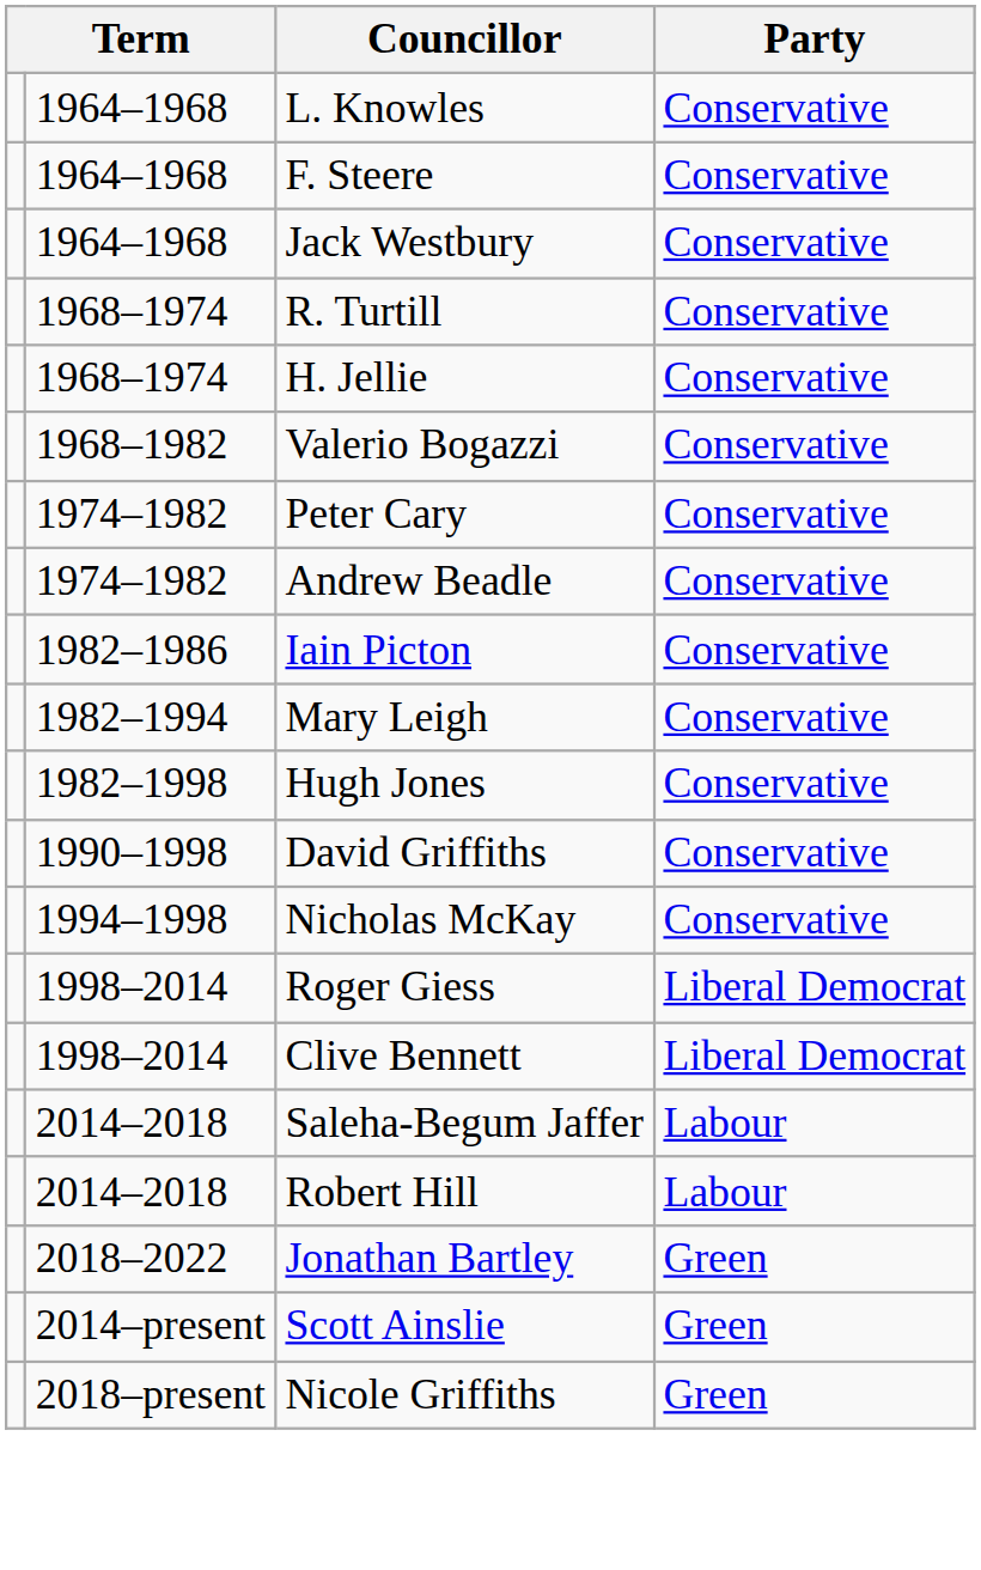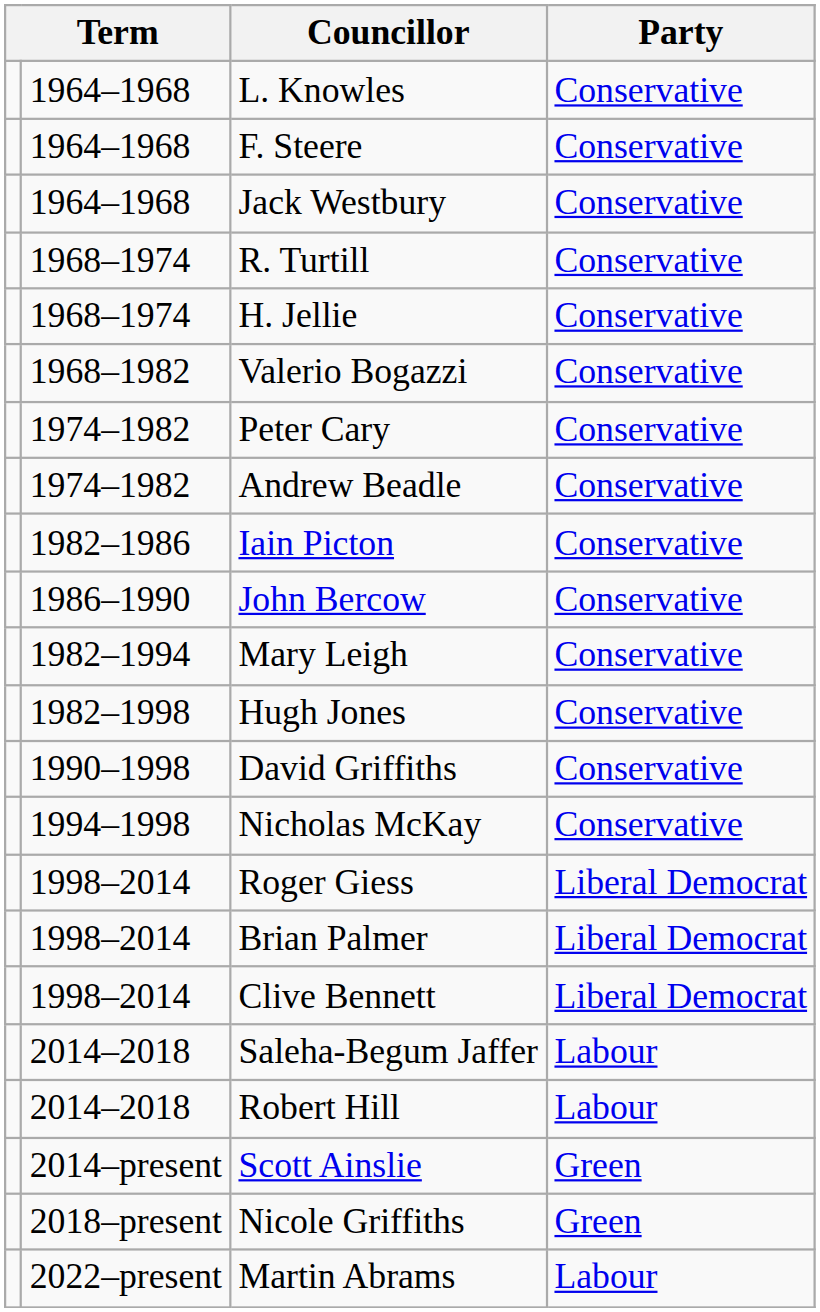+ row: 1986–1990 | John Bercow | Conservative
+ row: 1998–2014 | Brian Palmer | Liberal Democrat
- row: 2018–2022 | Jonathan Bartley | Green
+ row: 2022–present | Martin Abrams | Labour
